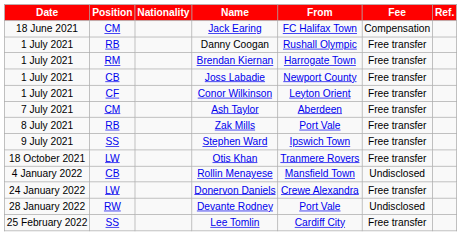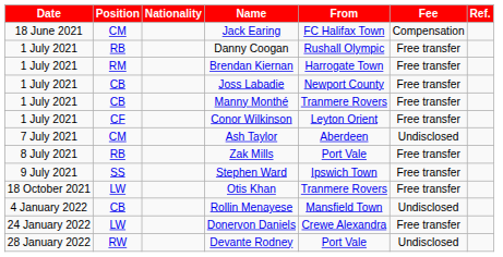+ row: 1 July 2021 | CB | Manny Monthé | Tranmere Rovers | Free transfer
Ash Taylor | Fee: Free transfer -> Undisclosed
- row: 25 February 2022 | SS | Lee Tomlin | Cardiff City | Free transfer
